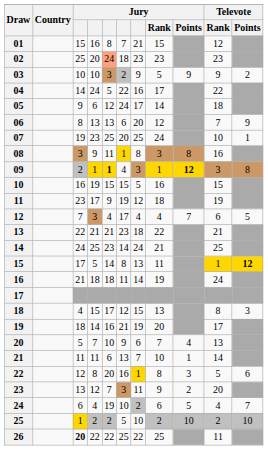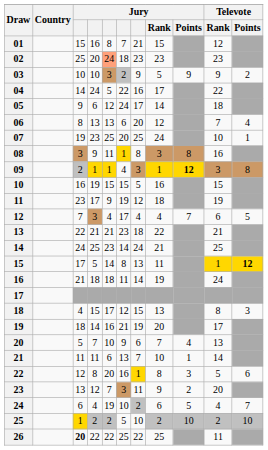06 | Televote / Points: 9 -> 4
09 | column 5: bold -> normal
